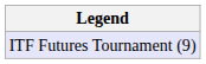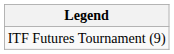row 2 | column 1: lavender background -> no background
